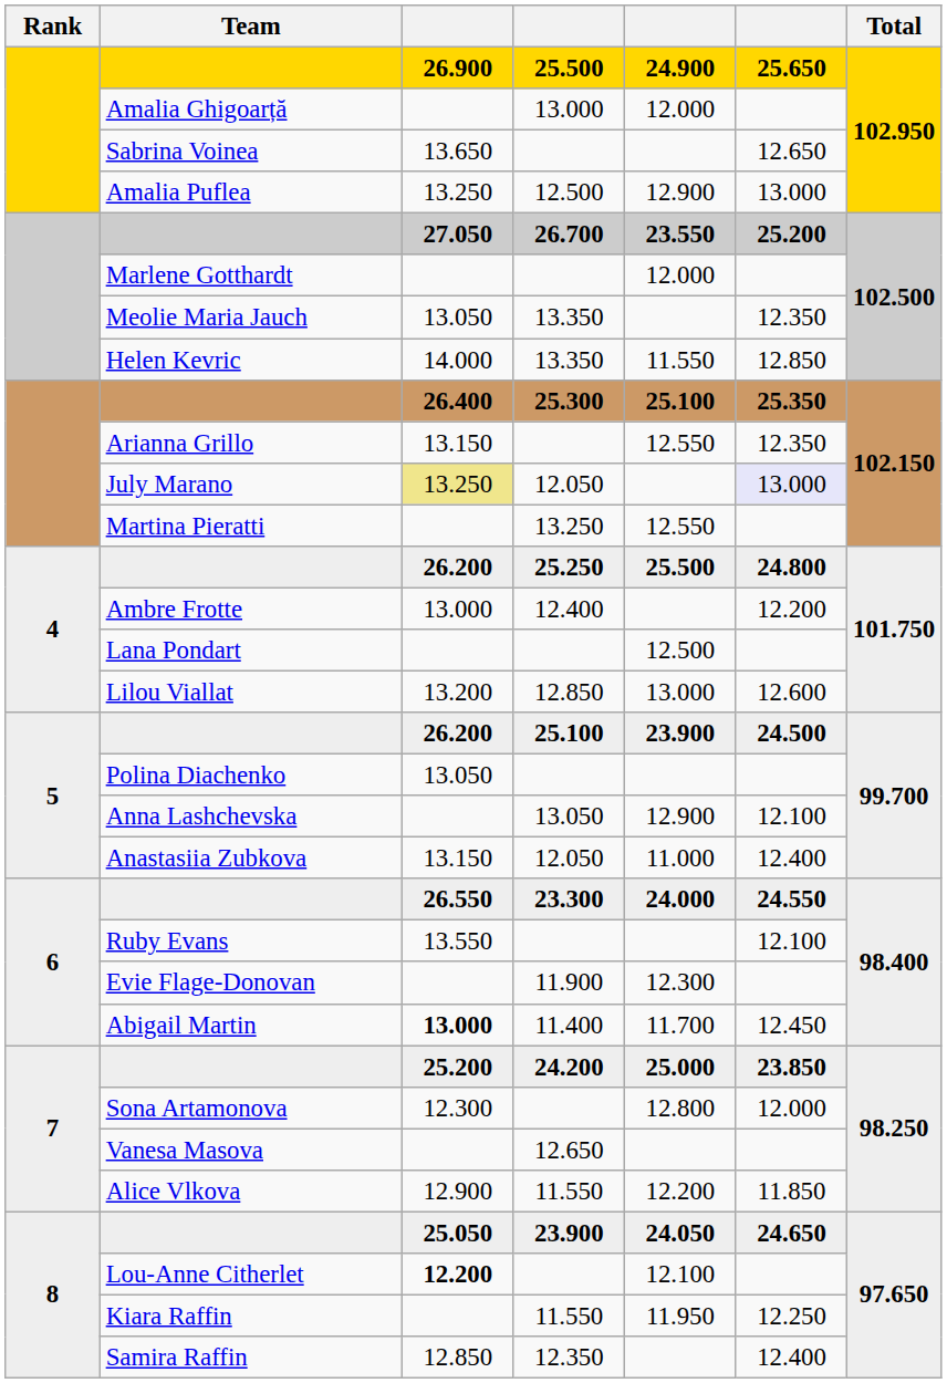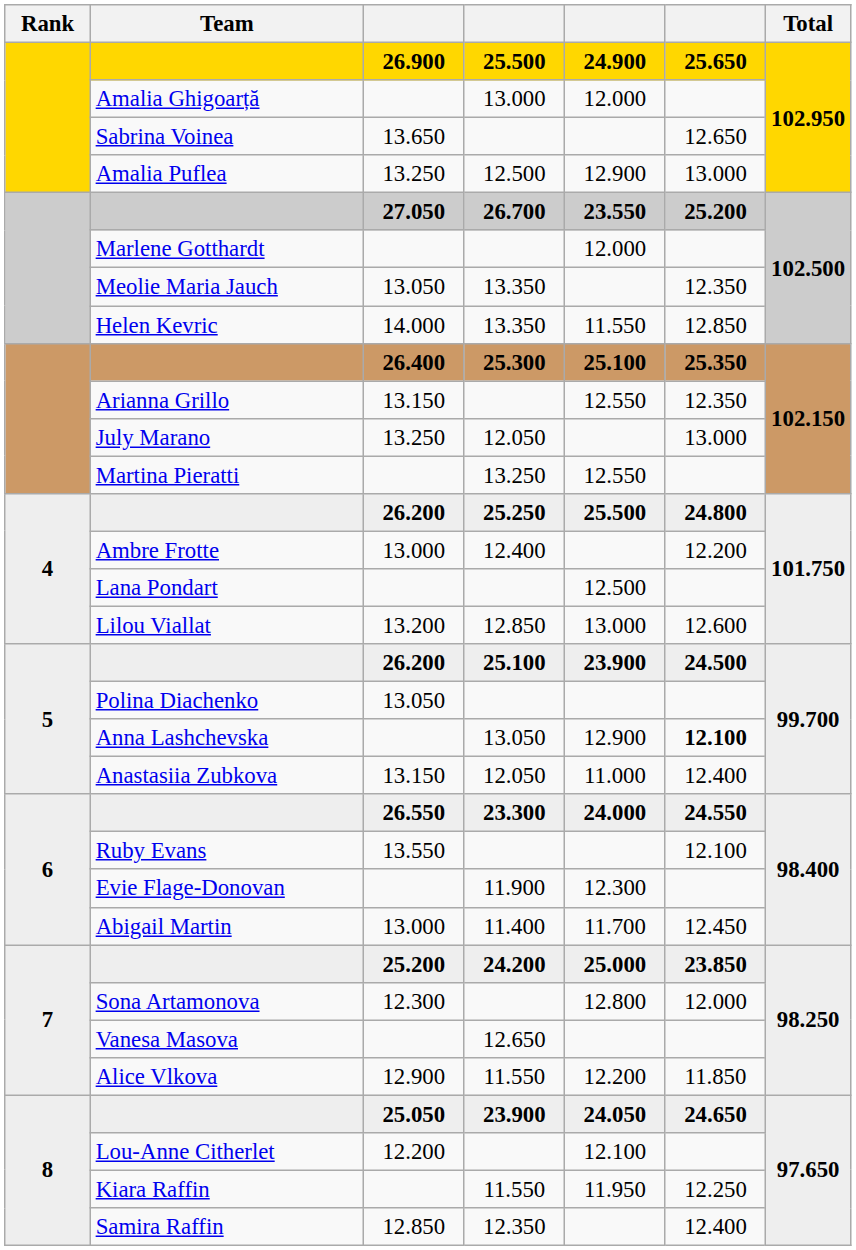July Marano | column 3: khaki background -> no background
July Marano | column 6: lavender background -> no background
Anna Lashchevska | column 6: normal -> bold
Abigail Martin | column 3: bold -> normal
Lou-Anne Citherlet | column 3: bold -> normal
